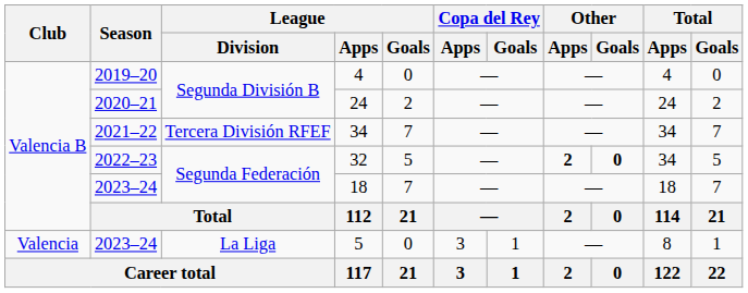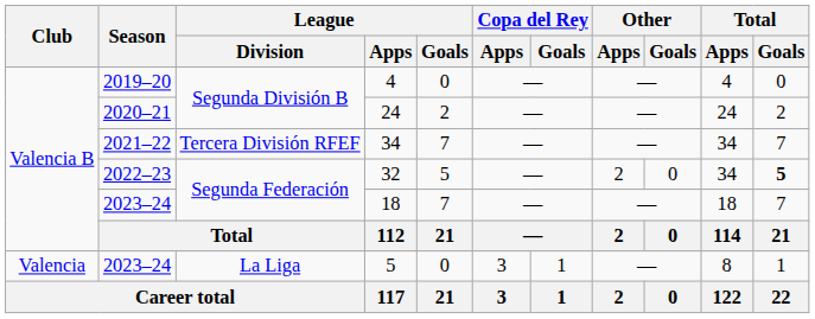32 | Other / Apps: bold -> normal
32 | Other / Goals: bold -> normal
32 | Total / Goals: normal -> bold
